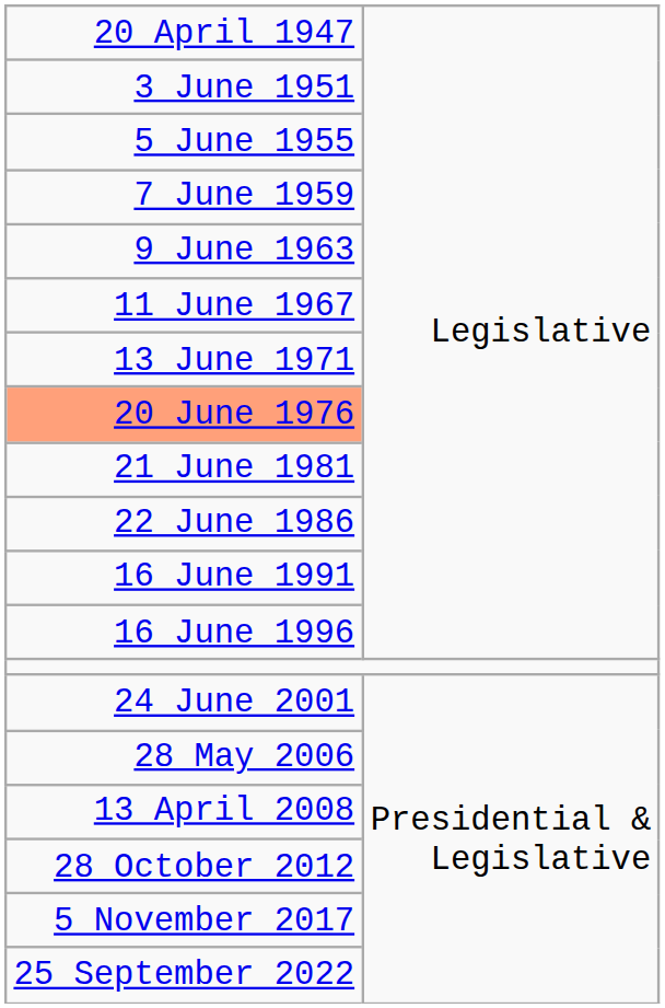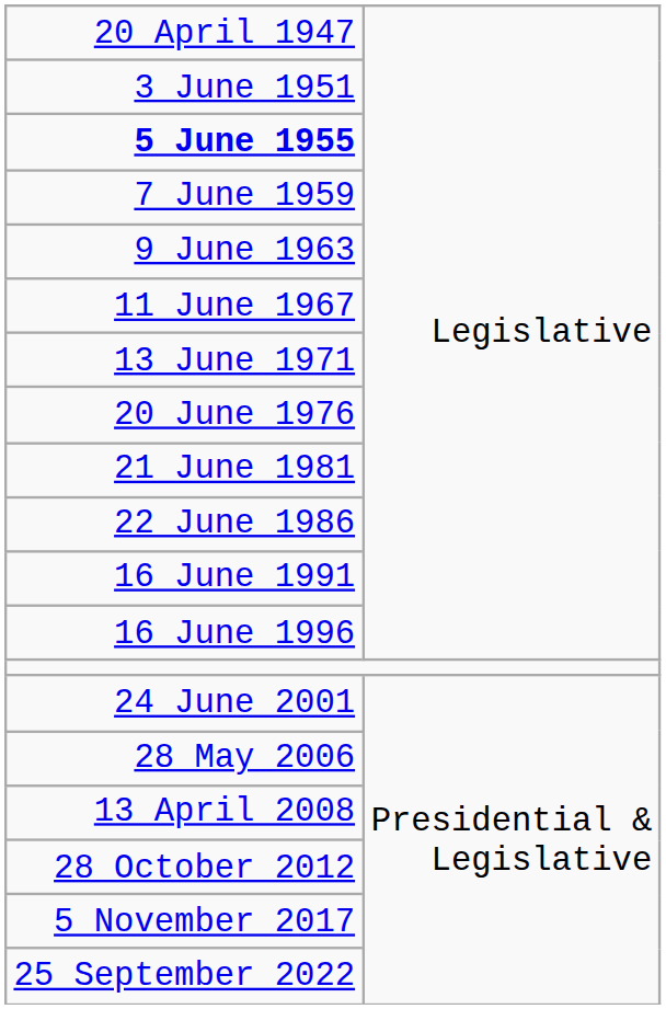5 June 1955 | column 1: normal -> bold
20 June 1976 | column 1: lightsalmon background -> no background
